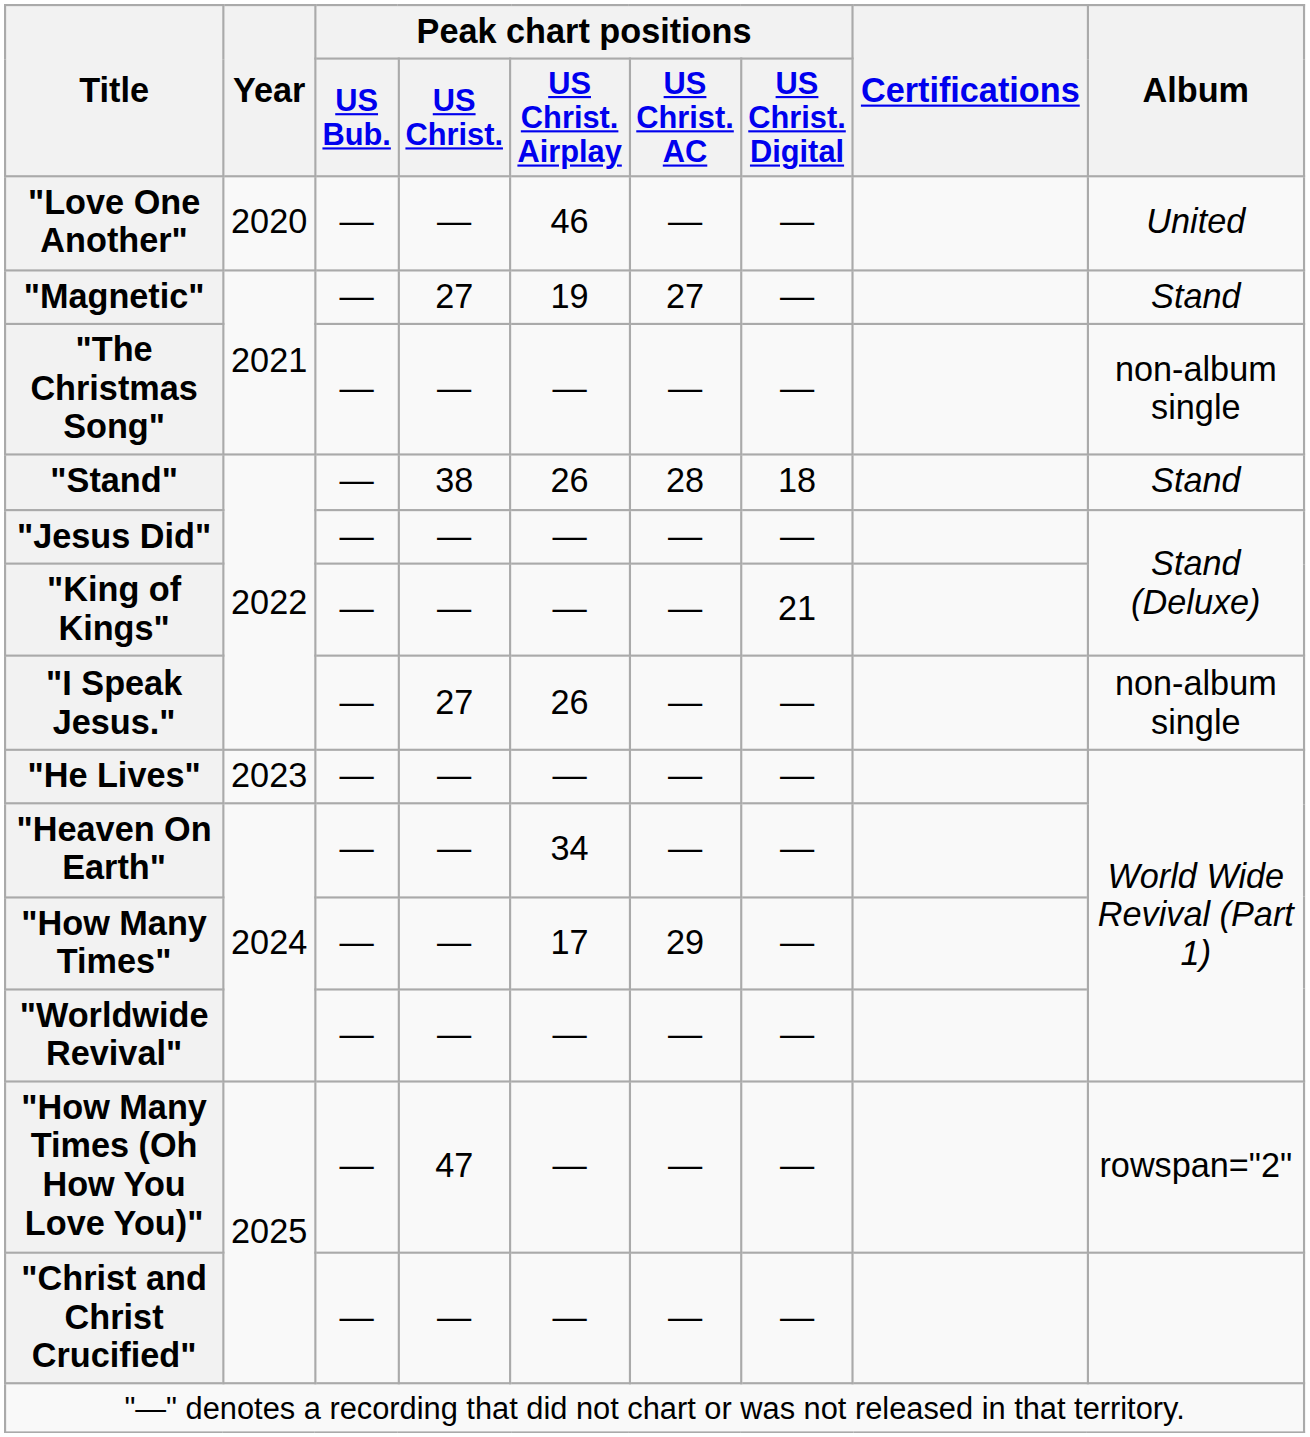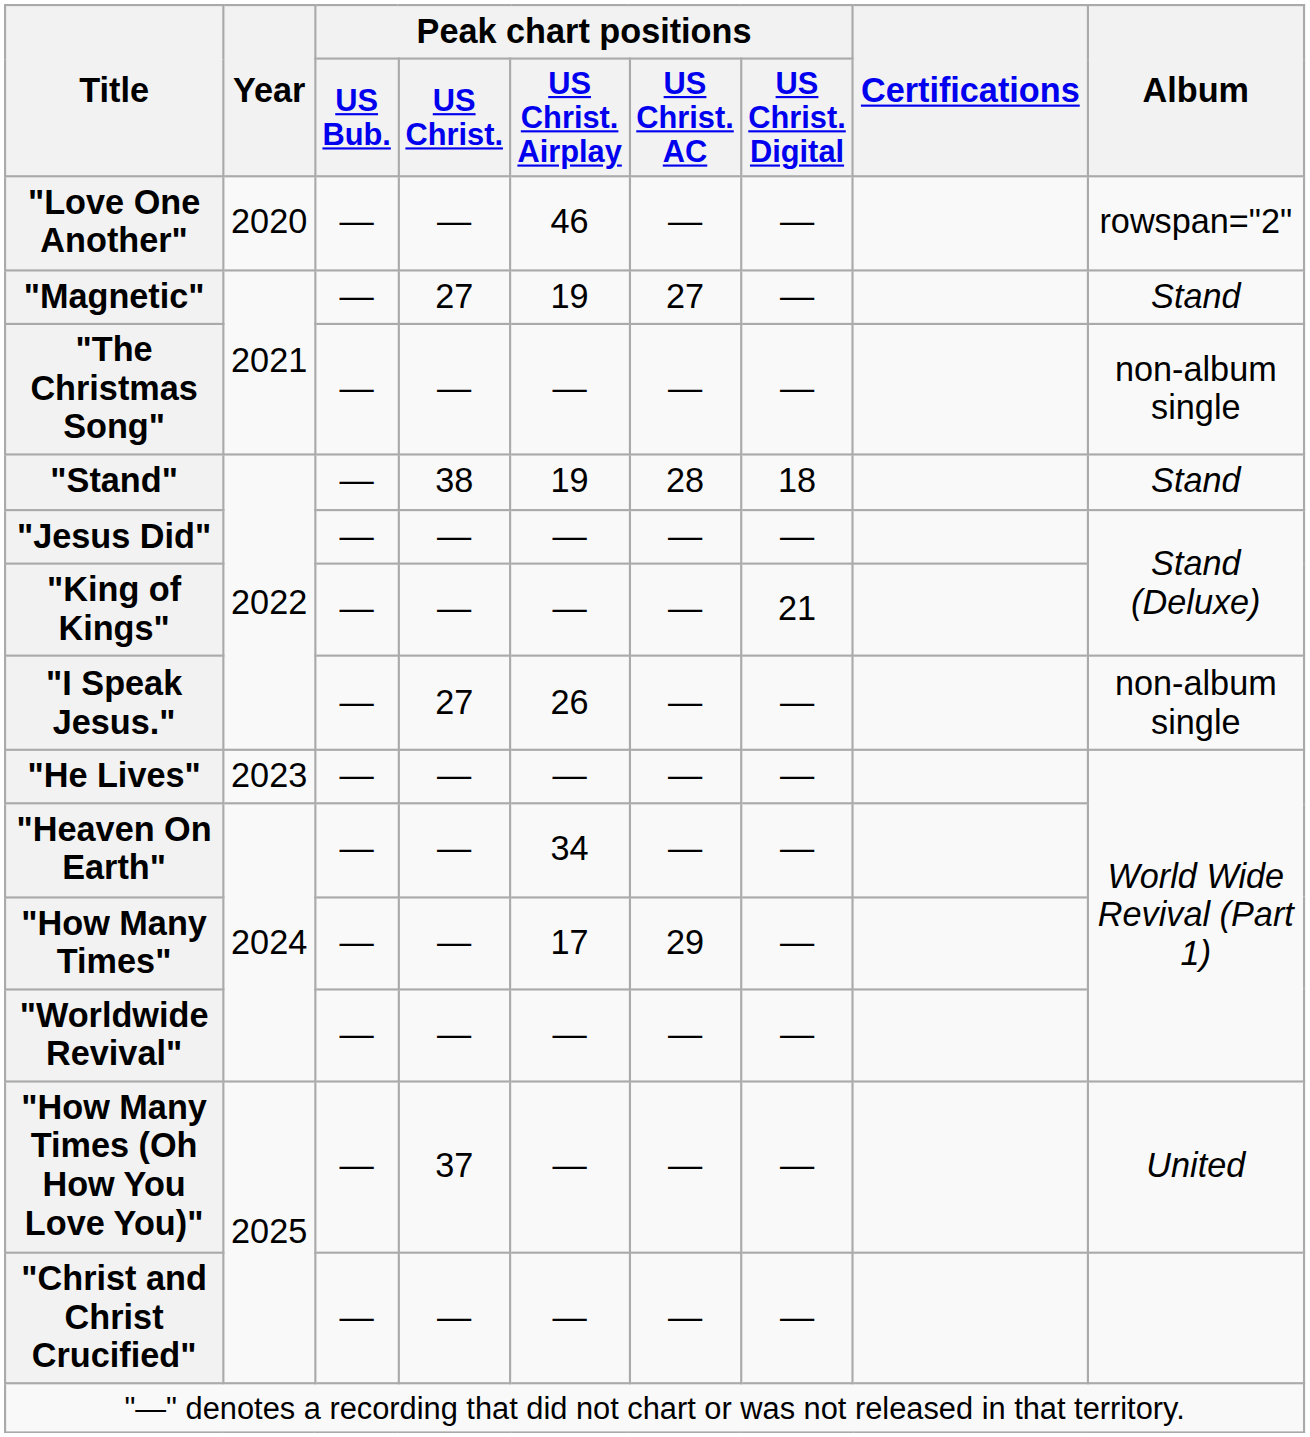"Love One Another" | Album: United -> rowspan="2"
"Stand" | Peak chart positions / US Christ. Airplay: 26 -> 19
"How Many Times (Oh How You Love You)" | Peak chart positions / US Christ.: 47 -> 37
"How Many Times (Oh How You Love You)" | Album: rowspan="2" -> United
